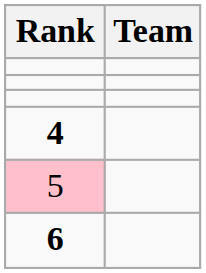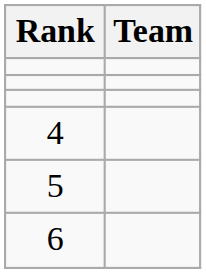row 5 | Rank: bold -> normal
row 6 | Rank: pink background -> no background
row 7 | Rank: bold -> normal
